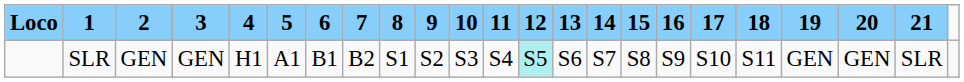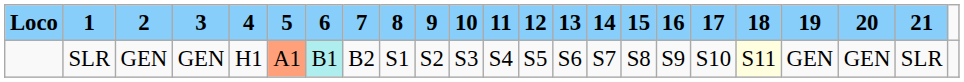row 2 | 5: no background -> lightsalmon background
row 2 | 6: no background -> paleturquoise background
row 2 | 12: paleturquoise background -> no background
row 2 | 18: no background -> lightyellow background
